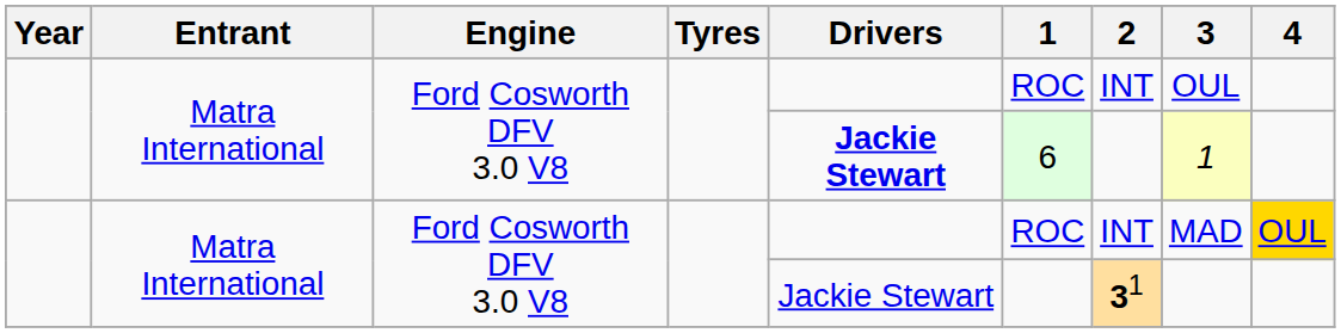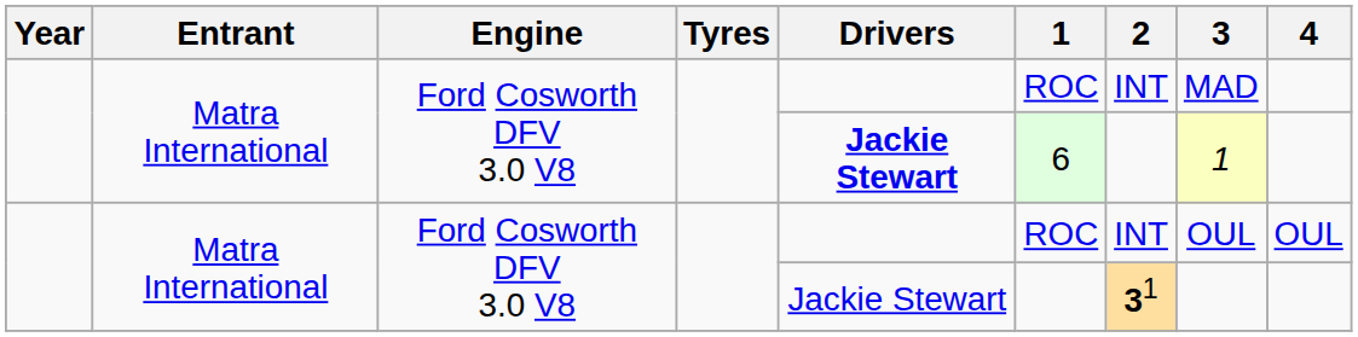row 2 | 3: OUL -> MAD
row 4 | 3: MAD -> OUL
row 4 | 4: gold background -> no background
